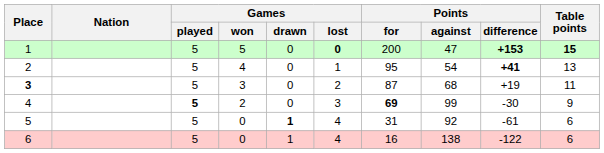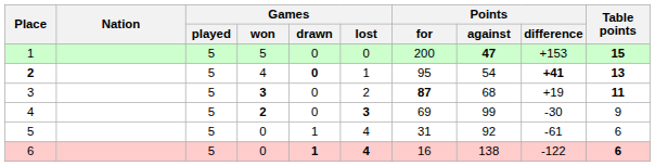row 3 | Games / lost: bold -> normal
row 3 | Points / against: normal -> bold
row 3 | Points / difference: bold -> normal
row 4 | Place: normal -> bold
row 4 | Games / drawn: normal -> bold
row 4 | Table points: normal -> bold
row 5 | Place: bold -> normal
row 5 | Games / won: normal -> bold
row 5 | Points / for: normal -> bold
row 5 | Table points: normal -> bold
row 6 | Games / played: bold -> normal
row 6 | Games / won: normal -> bold
row 6 | Games / lost: normal -> bold
row 6 | Points / for: bold -> normal
row 7 | Games / drawn: bold -> normal
row 8 | Games / drawn: normal -> bold
row 8 | Games / lost: normal -> bold
row 8 | Table points: normal -> bold
